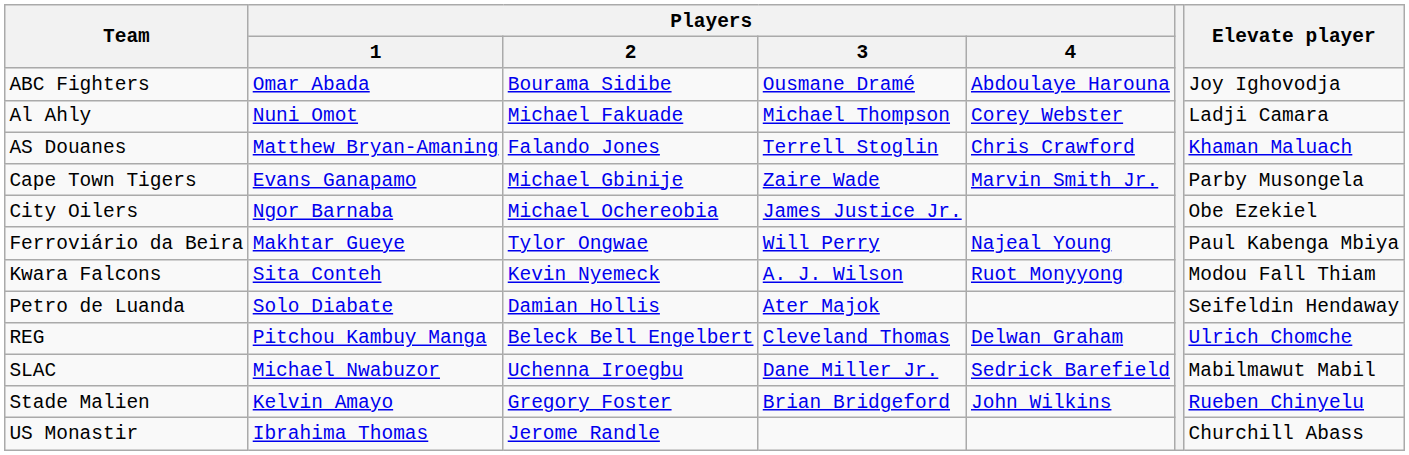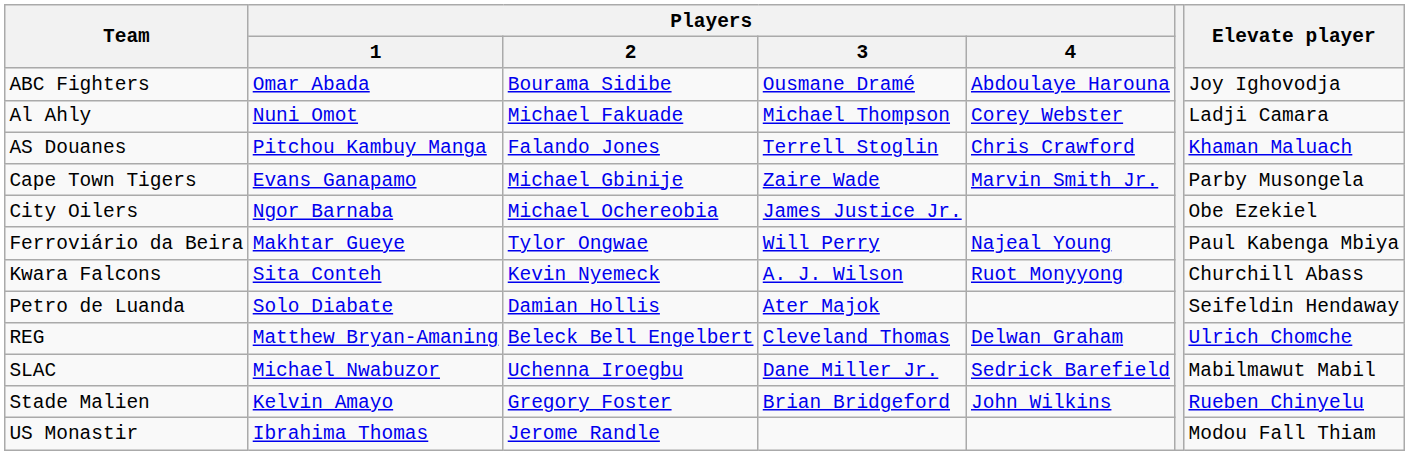AS Douanes | Players / 1: Matthew Bryan-Amaning -> Pitchou Kambuy Manga
Kwara Falcons | Elevate player: Modou Fall Thiam -> Churchill Abass
REG | Players / 1: Pitchou Kambuy Manga -> Matthew Bryan-Amaning
US Monastir | Elevate player: Churchill Abass -> Modou Fall Thiam
